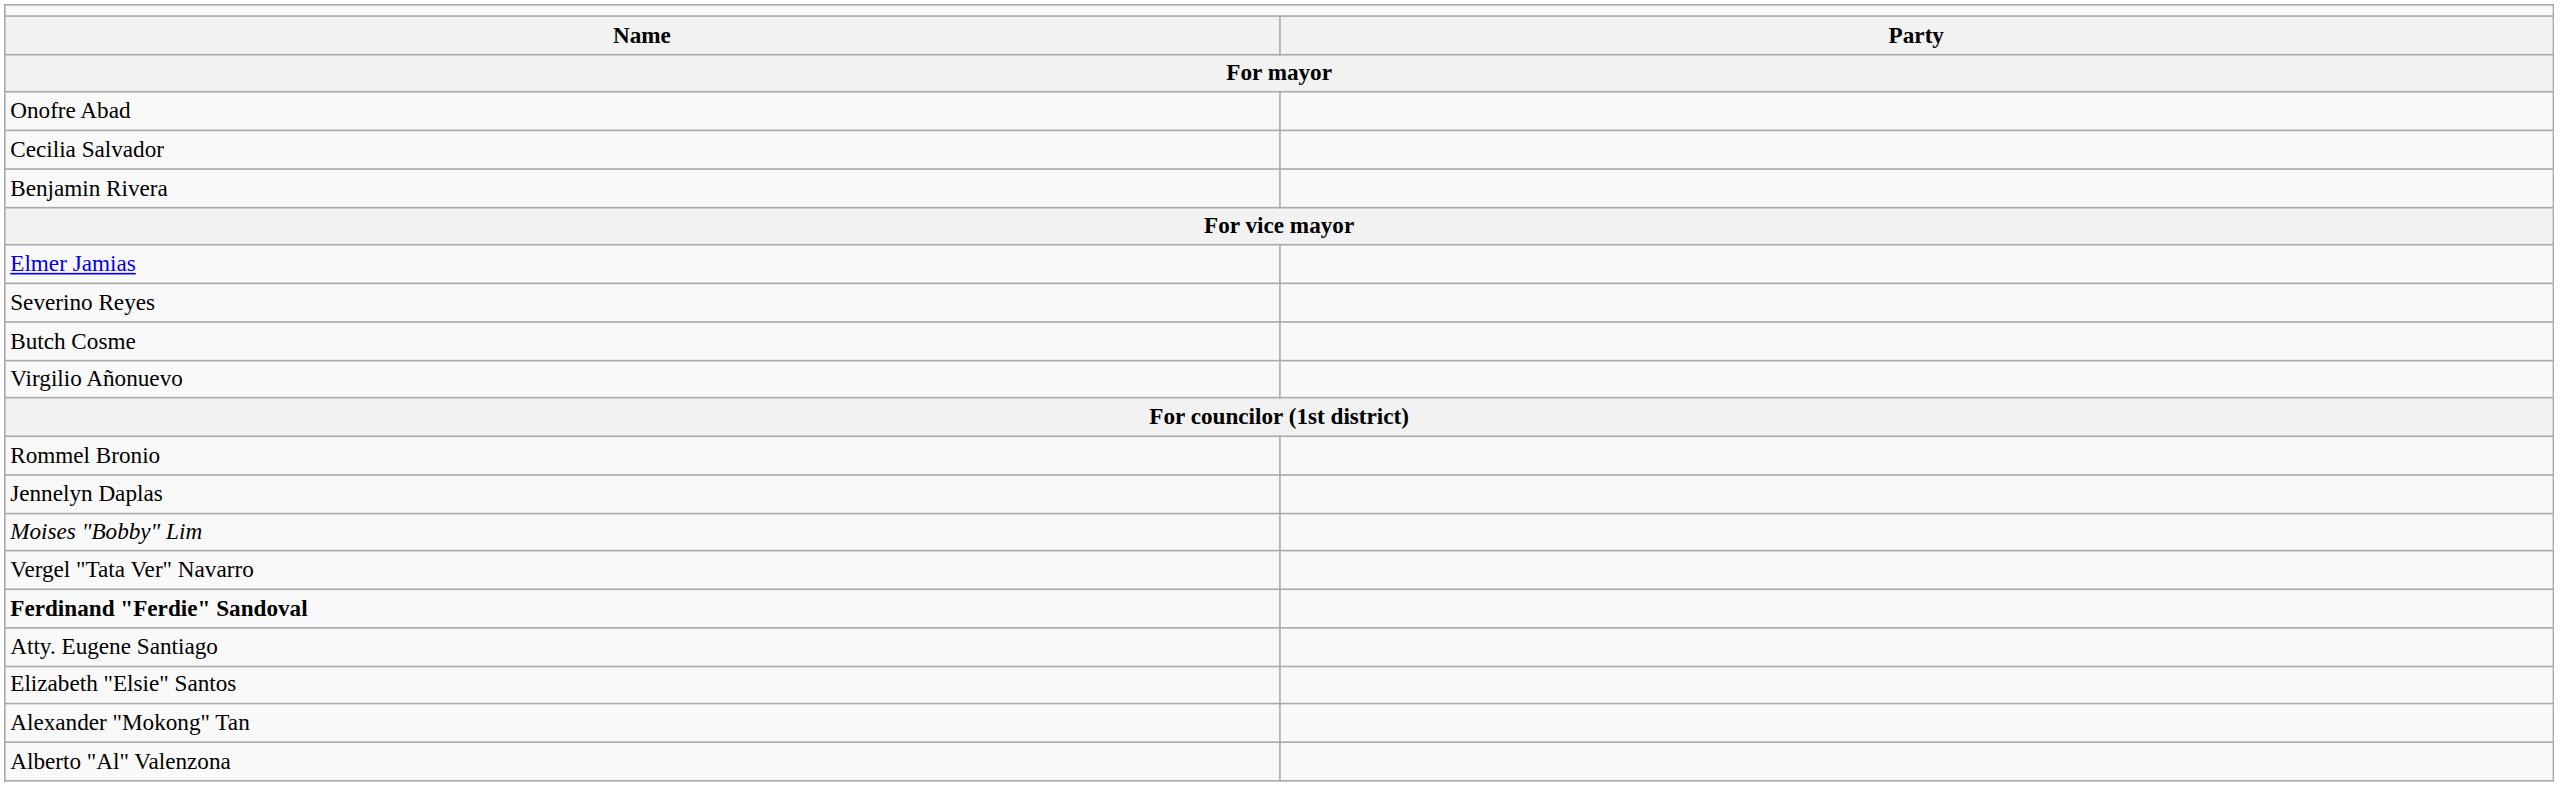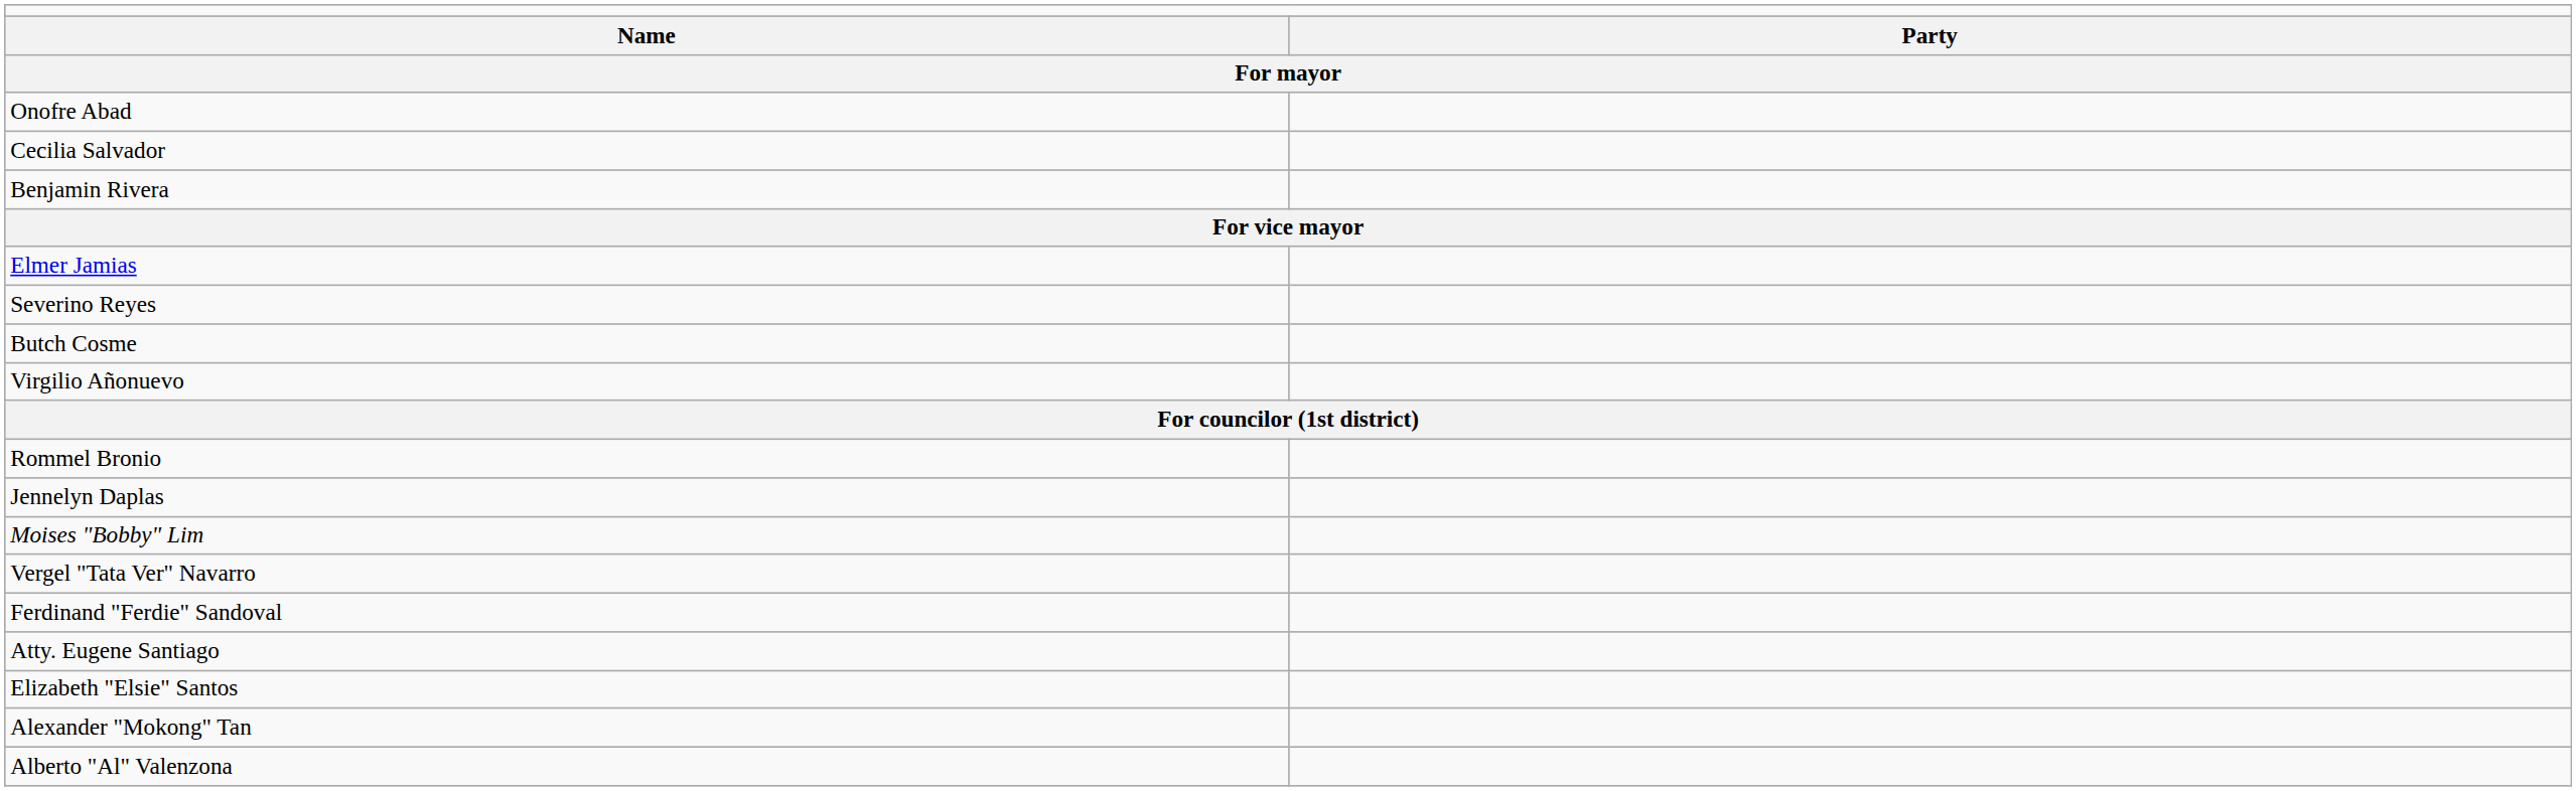Ferdinand "Ferdie" Sandoval | column 1: bold -> normal
